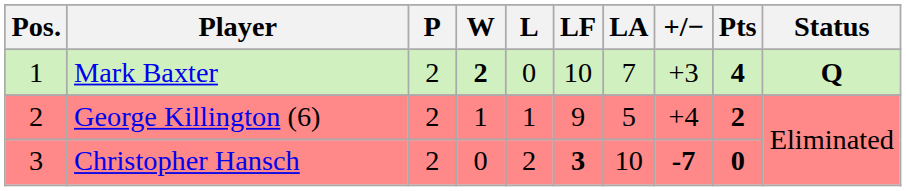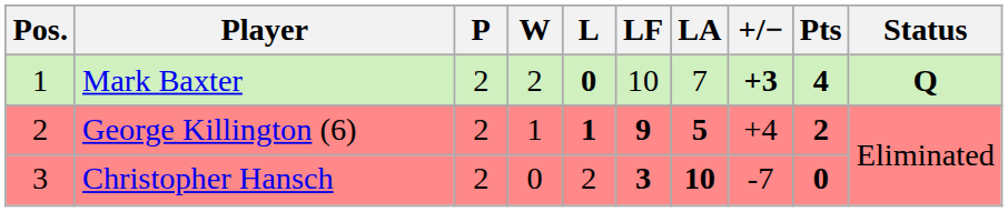Mark Baxter | W: bold -> normal
Mark Baxter | L: normal -> bold
Mark Baxter | +/−: normal -> bold
George Killington (6) | L: normal -> bold
George Killington (6) | LF: normal -> bold
George Killington (6) | LA: normal -> bold
Christopher Hansch | LA: normal -> bold
Christopher Hansch | +/−: bold -> normal
